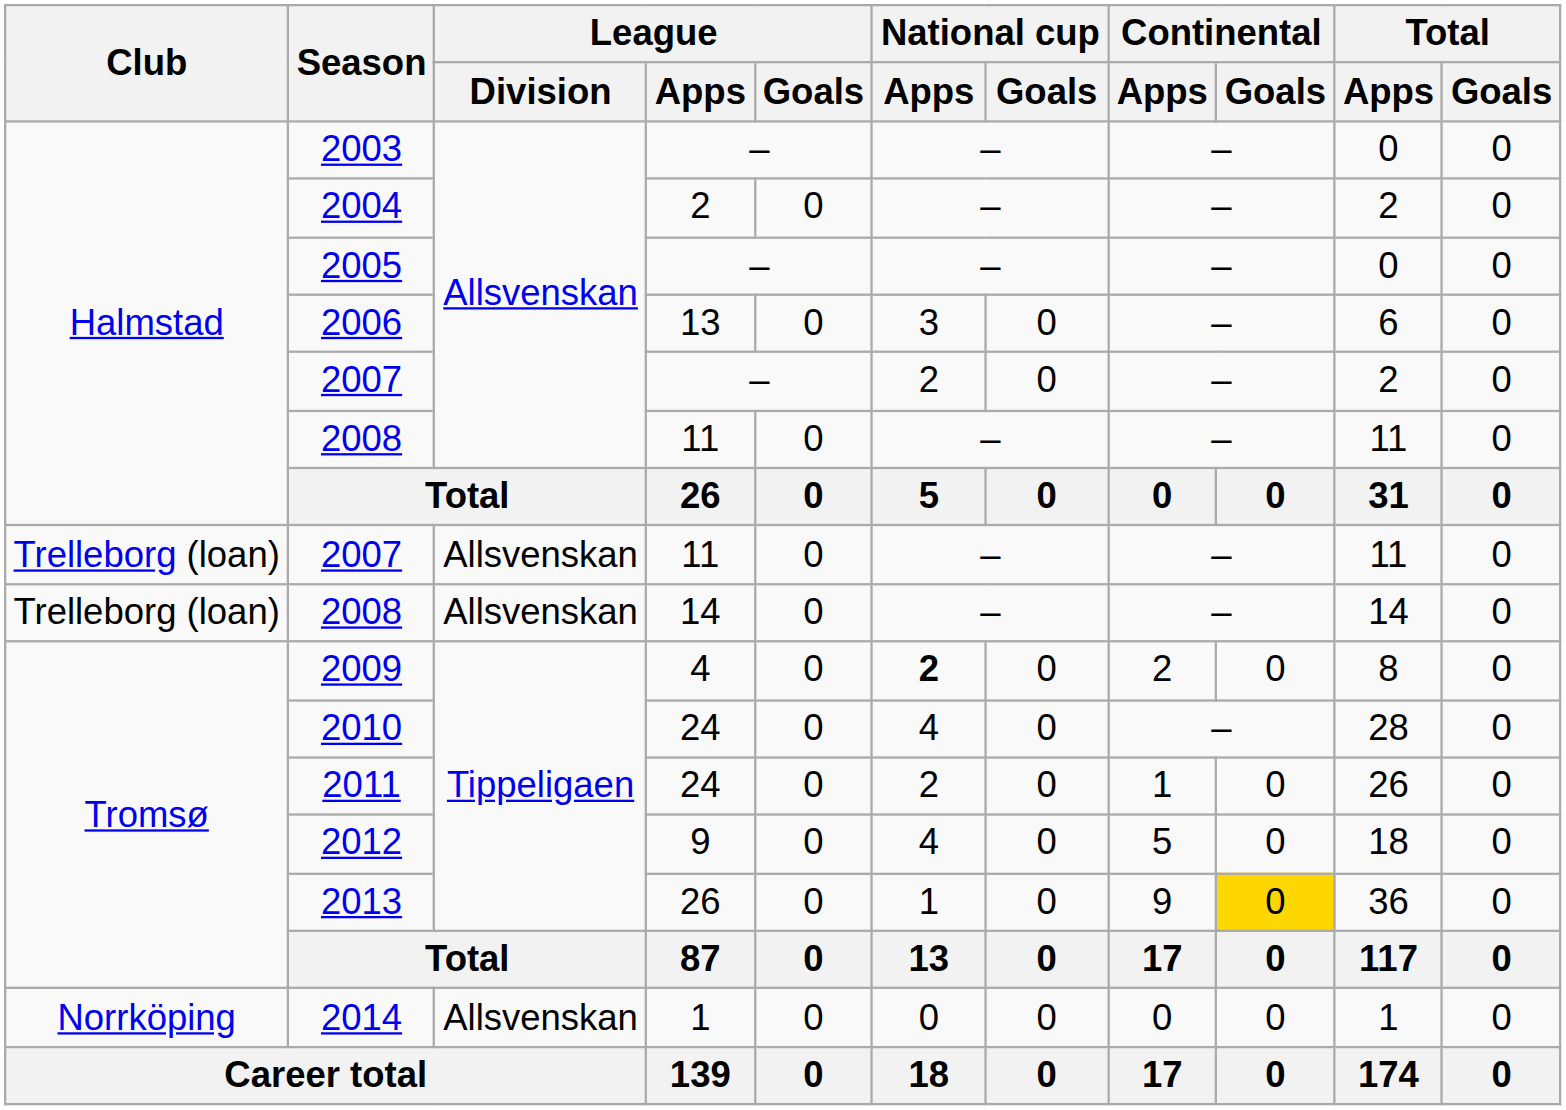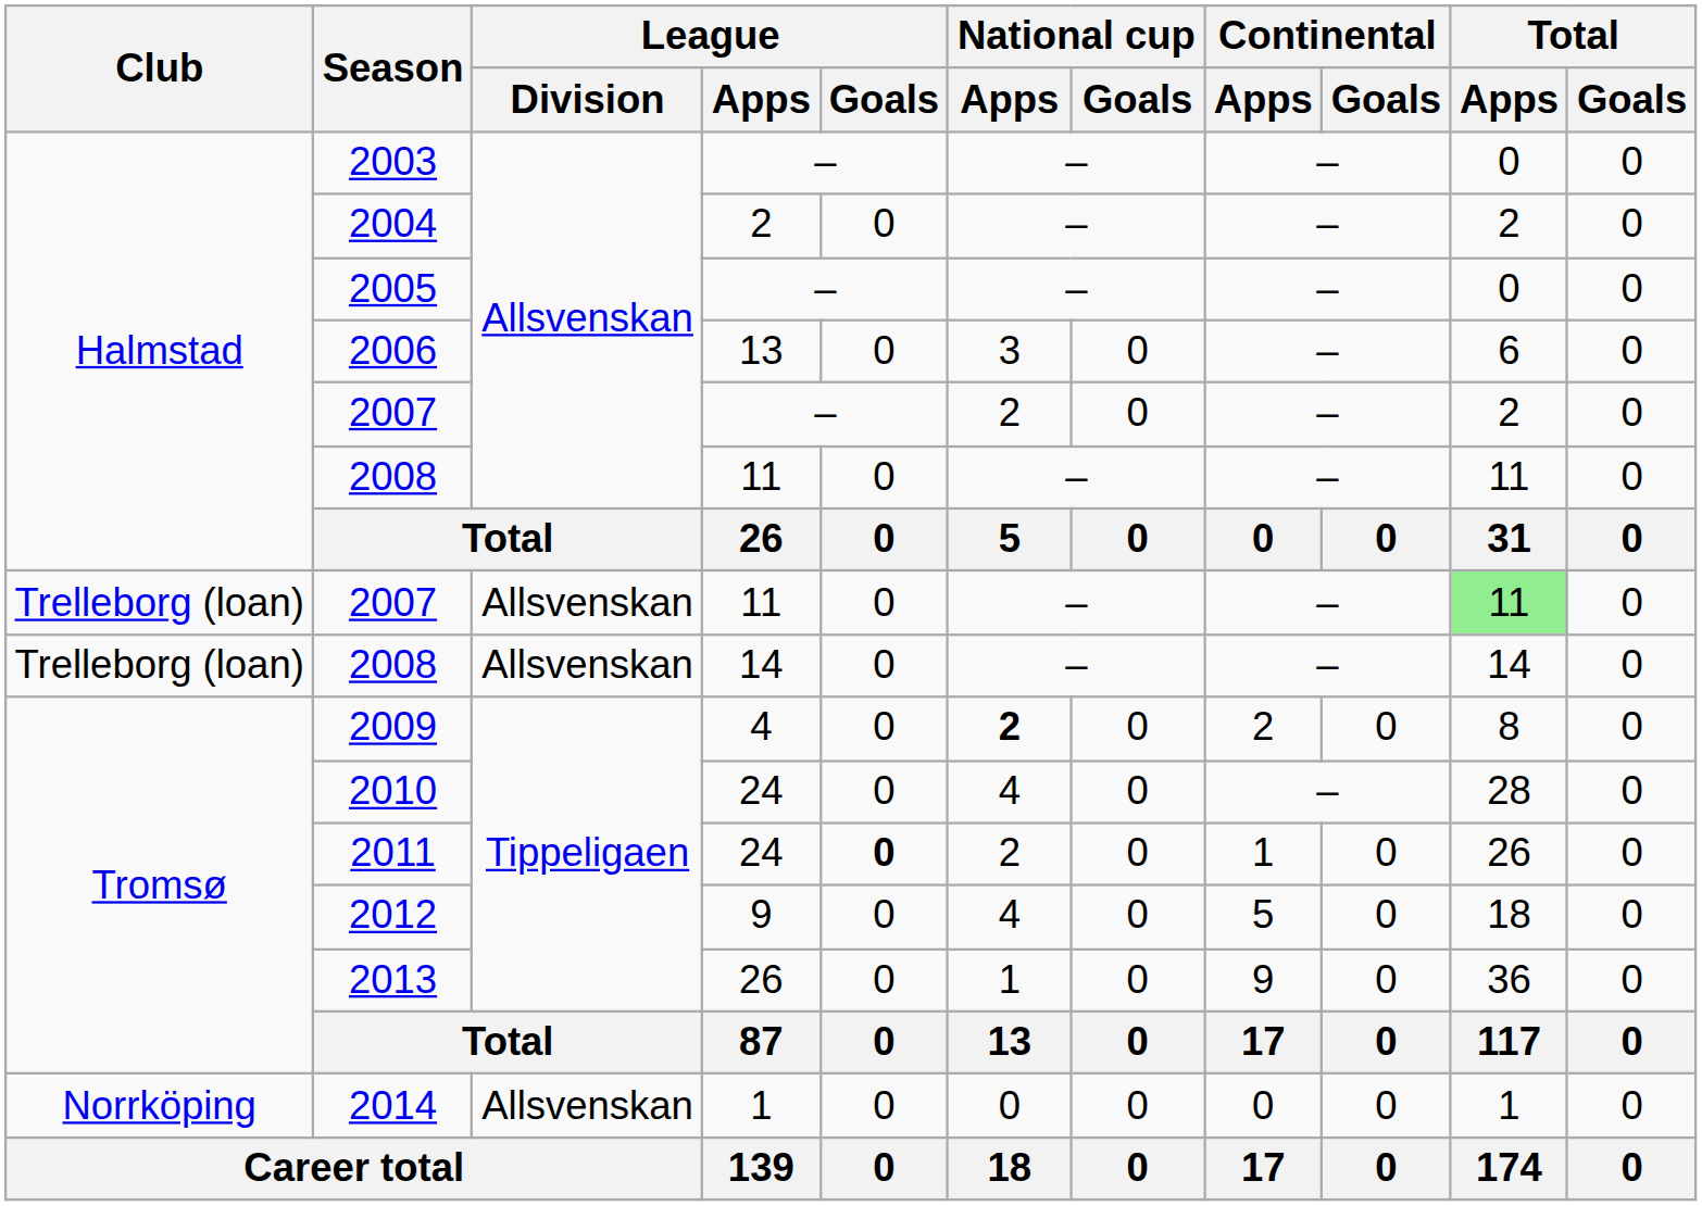2007 / 11 | Total / Apps: no background -> lightgreen background
2011 | League / Goals: normal -> bold
2013 | Continental / Goals: gold background -> no background
